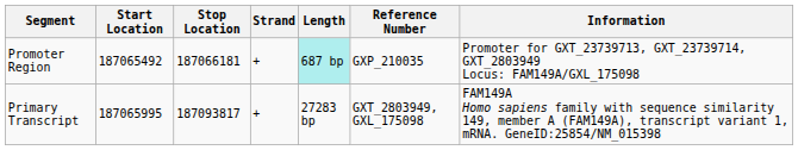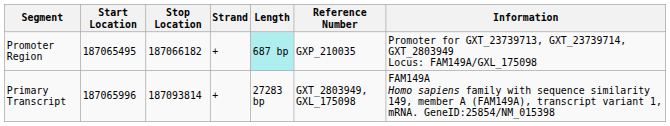Promoter Region | Start Location: 187065492 -> 187065495
Promoter Region | Stop Location: 187066181 -> 187066182
Primary Transcript | Start Location: 187065995 -> 187065996
Primary Transcript | Stop Location: 187093817 -> 187093814
